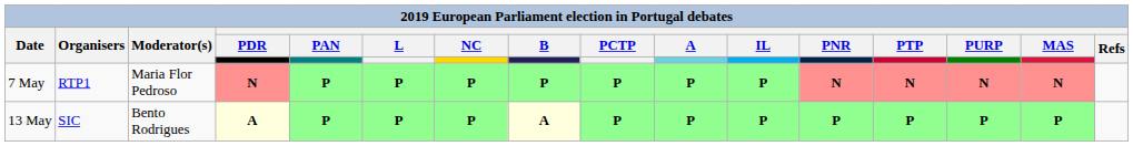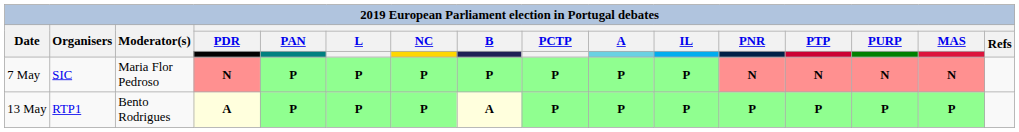7 May | Organisers: RTP1 -> SIC
13 May | Organisers: SIC -> RTP1
